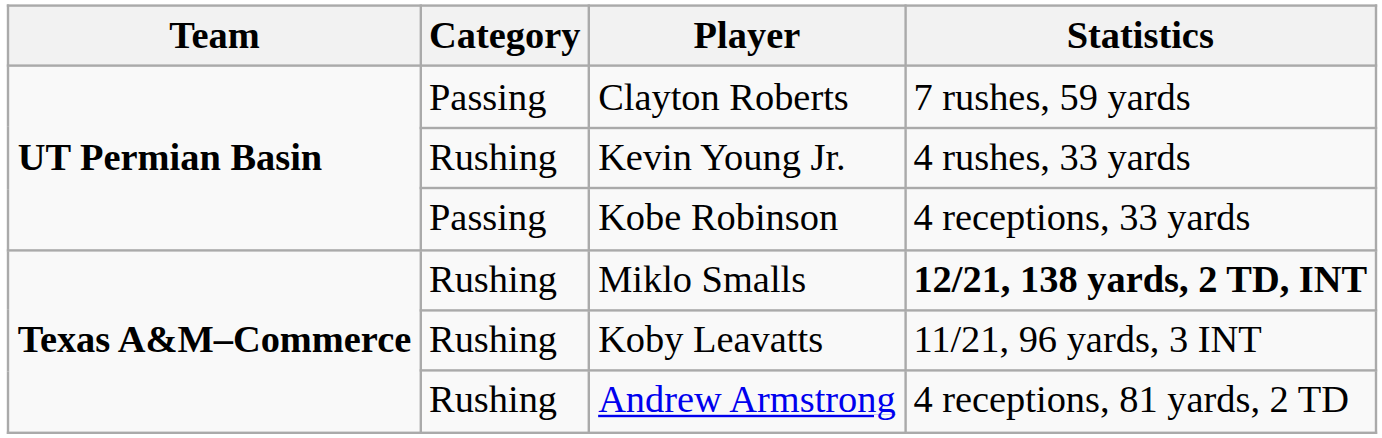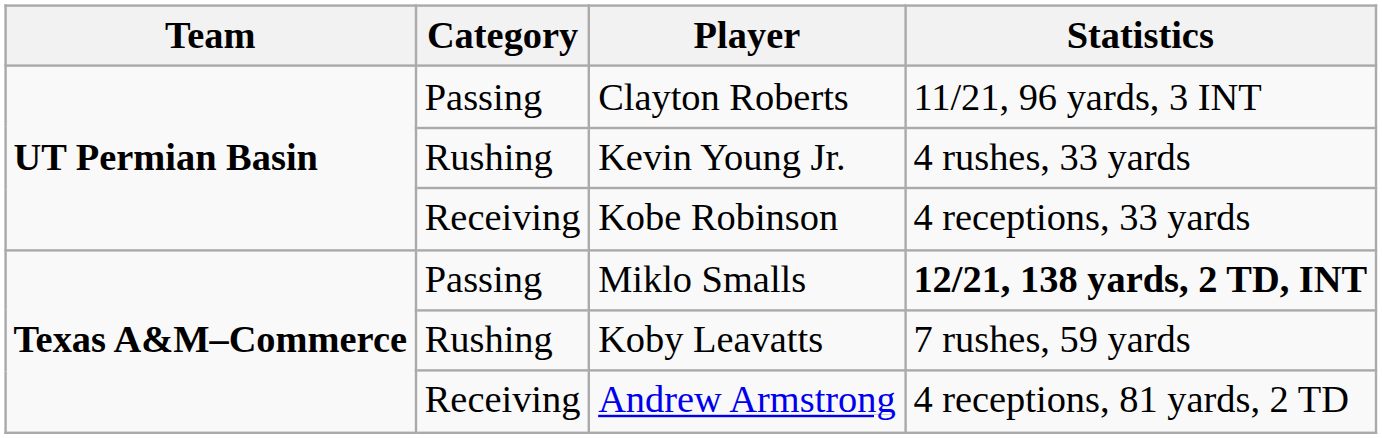Clayton Roberts | Statistics: 7 rushes, 59 yards -> 11/21, 96 yards, 3 INT
Kobe Robinson | Category: Passing -> Receiving
Miklo Smalls | Category: Rushing -> Passing
Koby Leavatts | Statistics: 11/21, 96 yards, 3 INT -> 7 rushes, 59 yards
Andrew Armstrong | Category: Rushing -> Receiving
